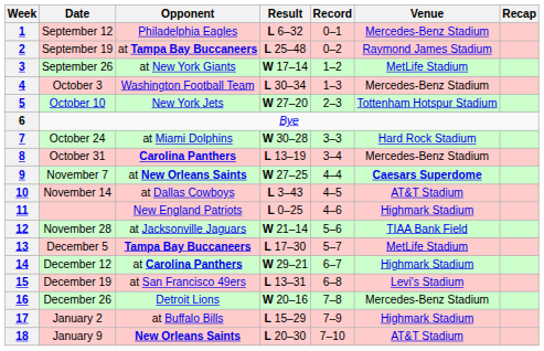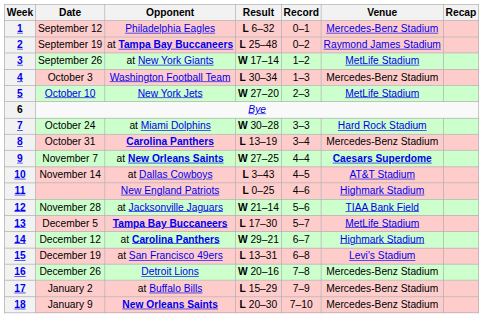5 | Venue: Tottenham Hotspur Stadium -> MetLife Stadium
17 | Venue: Highmark Stadium -> Mercedes-Benz Stadium
18 | Venue: AT&T Stadium -> Mercedes-Benz Stadium
